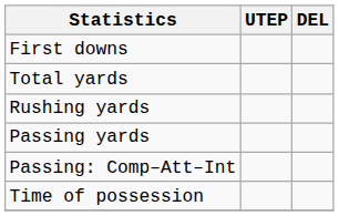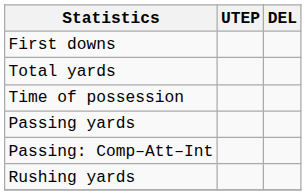rows swapped: Rushing yards <-> Time of possession
